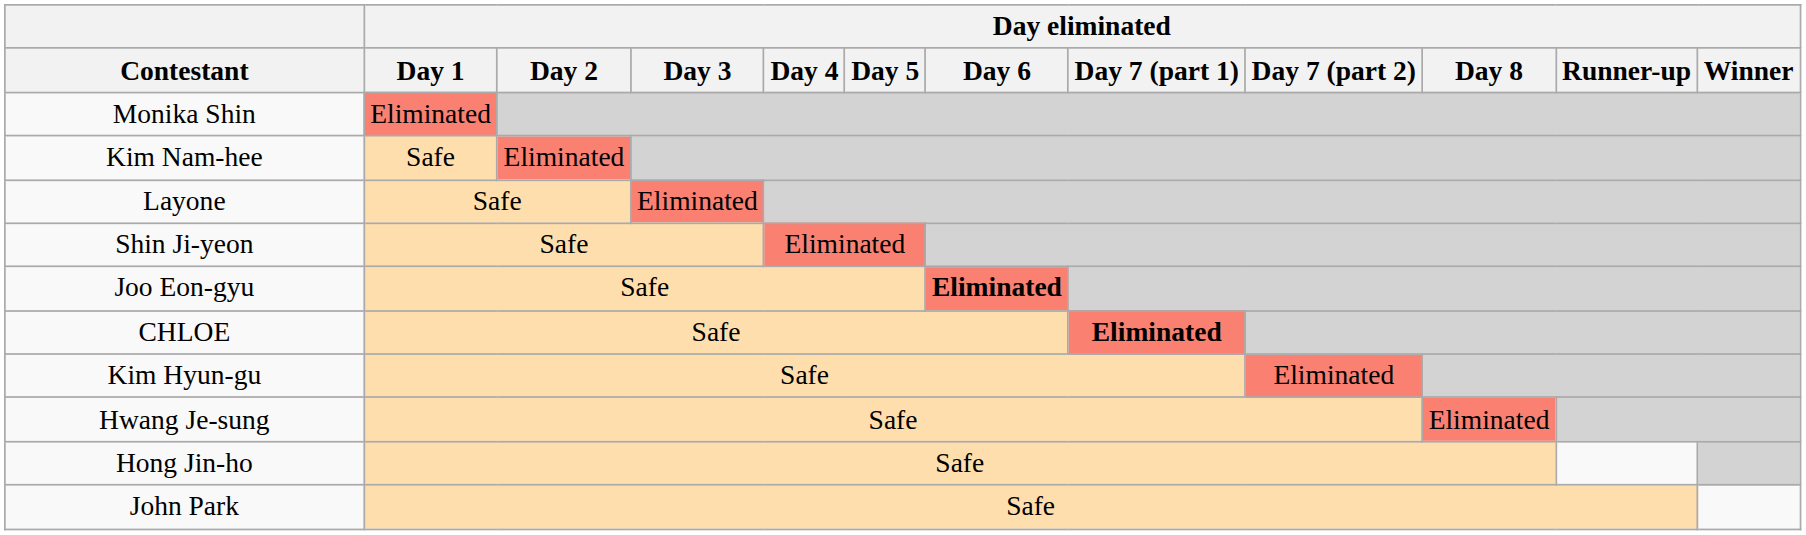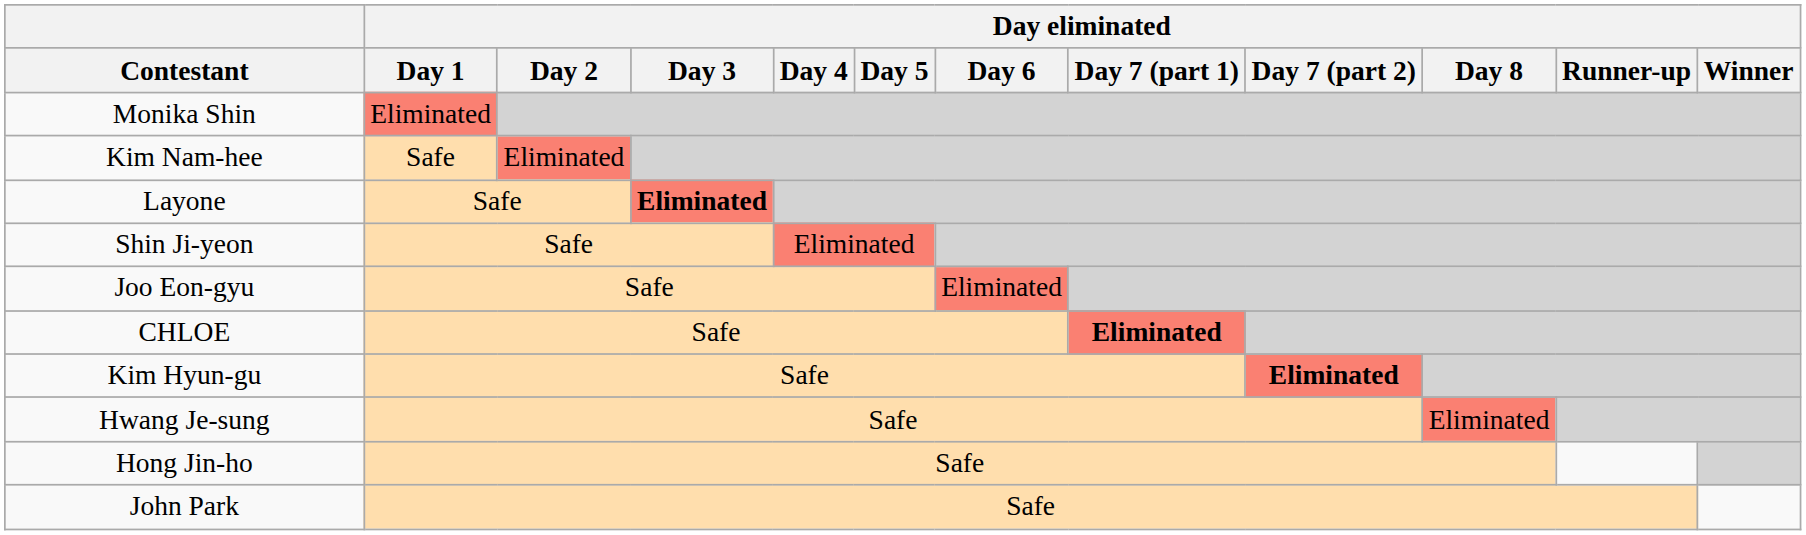Layone | Day eliminated / Day 3: normal -> bold
Joo Eon-gyu | Day eliminated / Day 6: bold -> normal
Kim Hyun-gu | Day eliminated / Day 7 (part 2): normal -> bold
